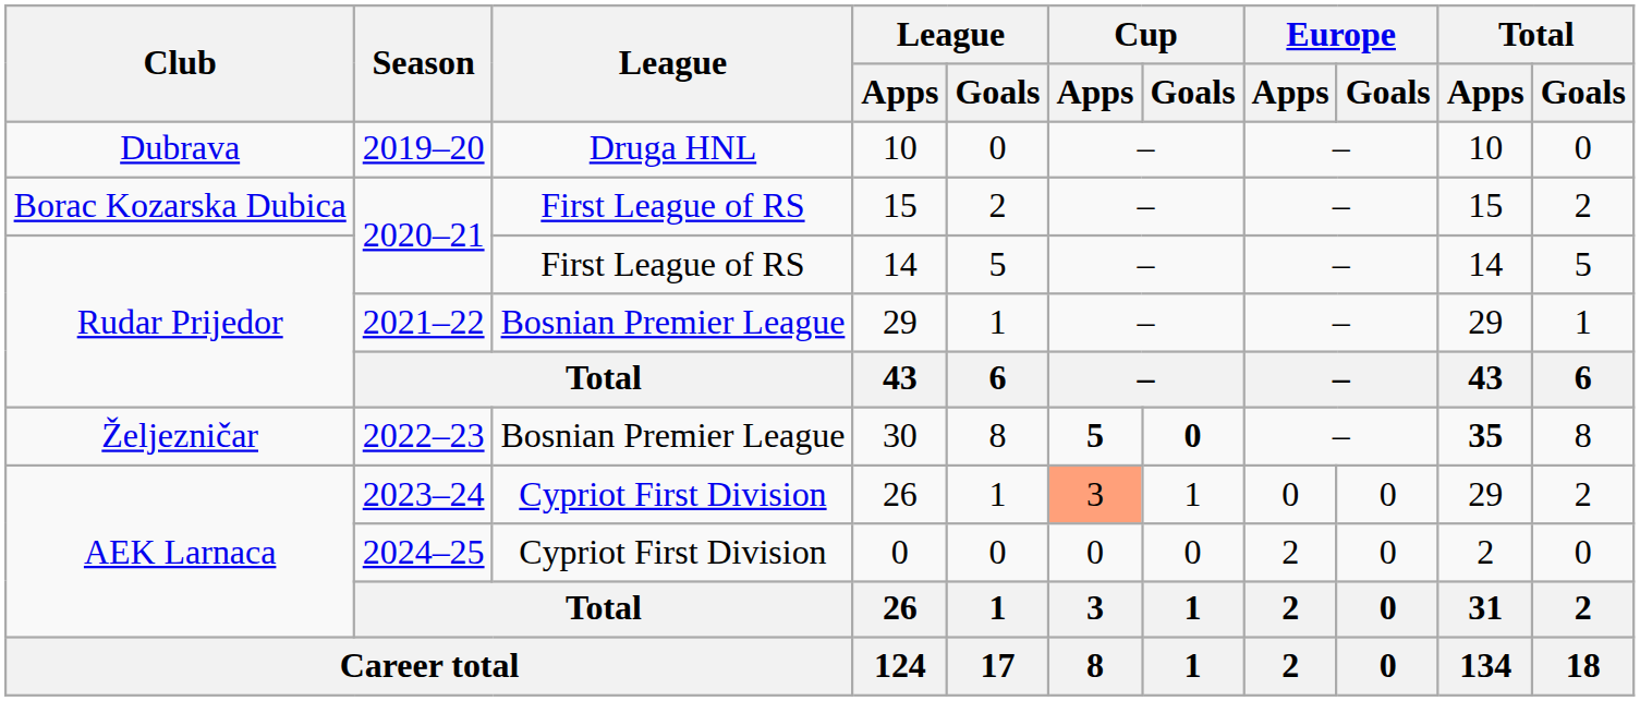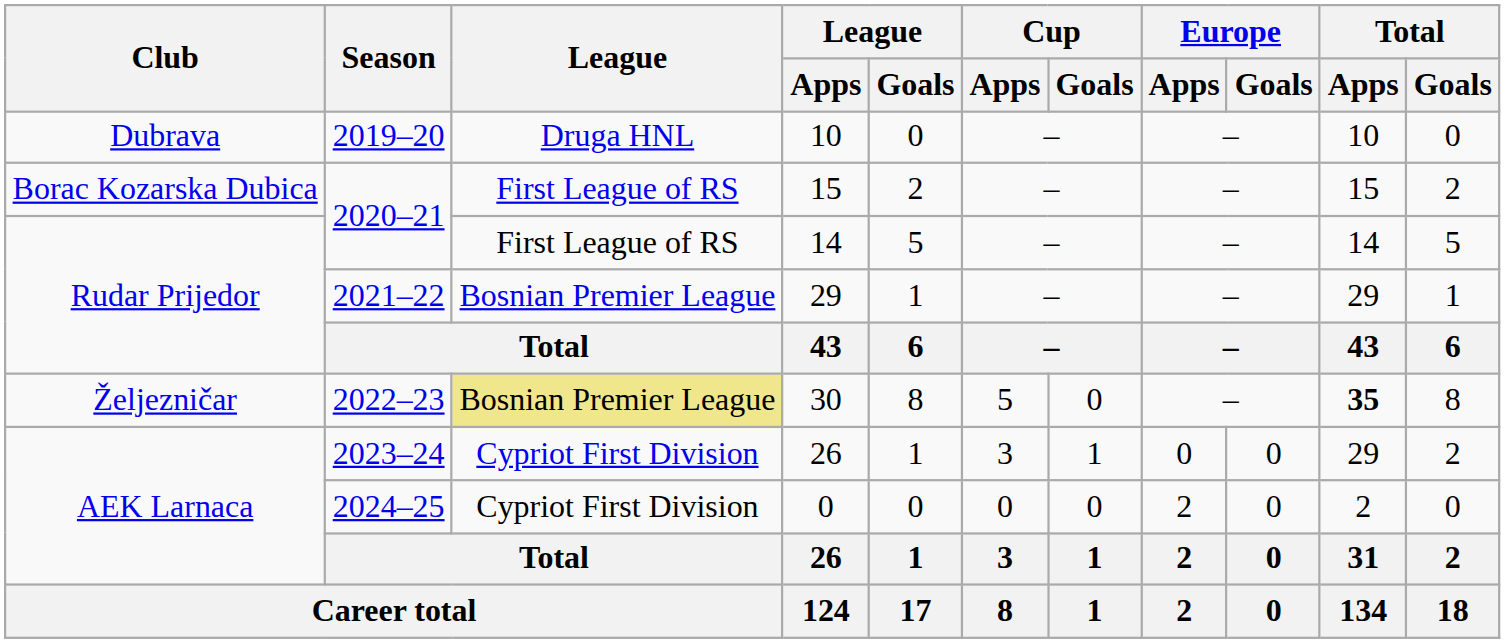30 | League: no background -> khaki background
30 | Cup / Apps: bold -> normal
30 | Cup / Goals: bold -> normal
2023–24 / 26 | Cup / Apps: lightsalmon background -> no background
